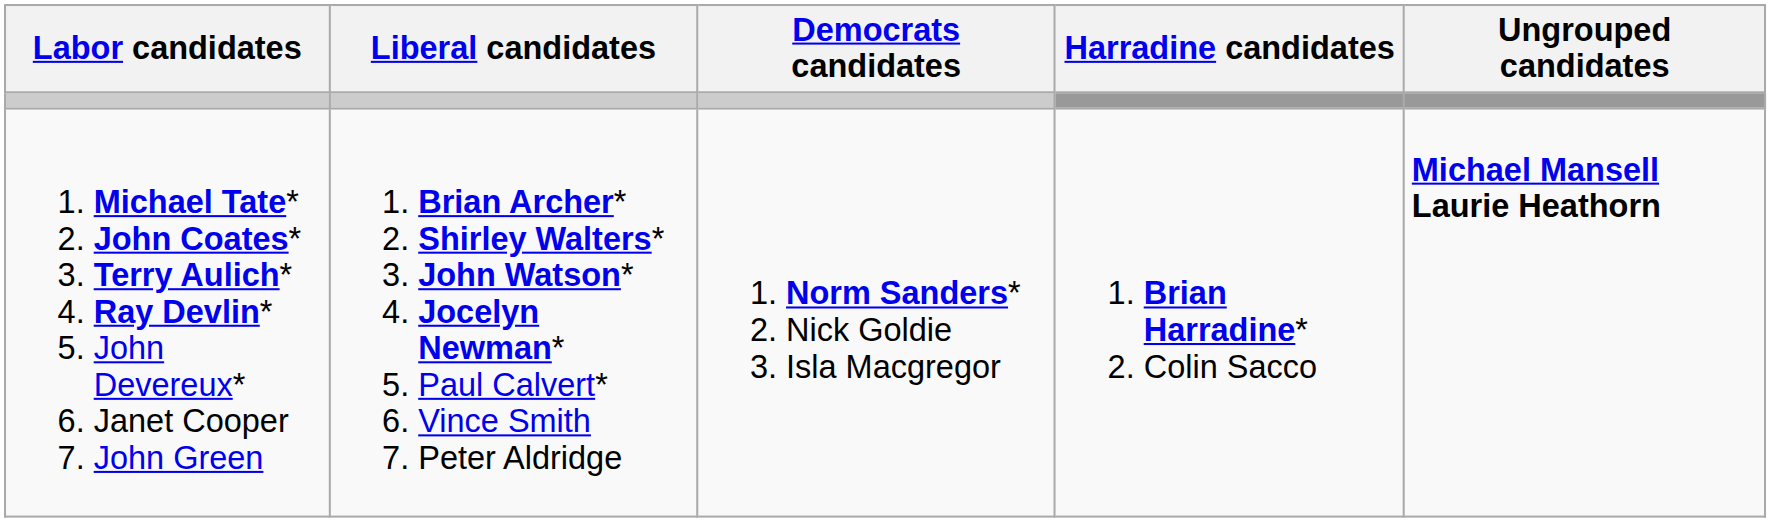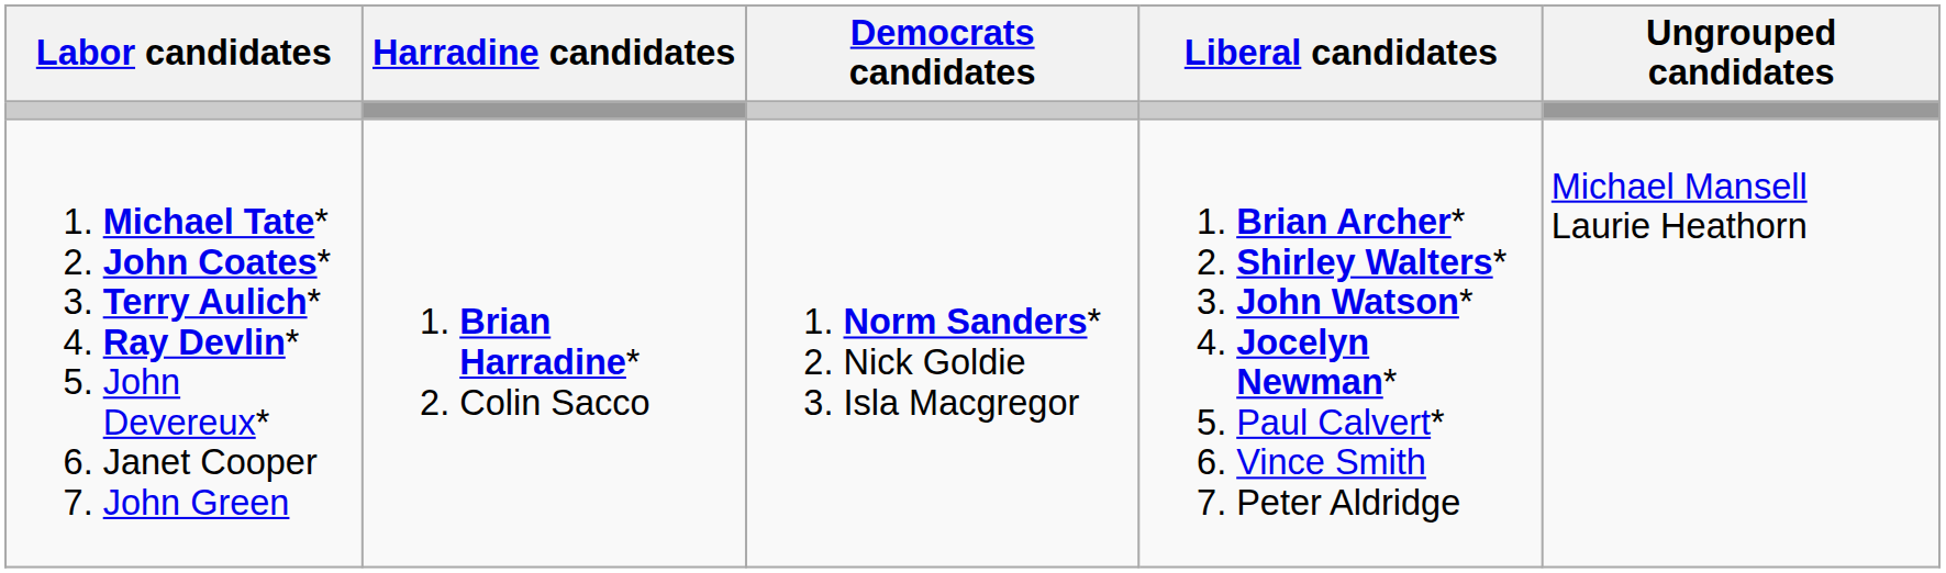columns swapped: Liberal candidates <-> Harradine candidates
row 3 | Ungrouped candidates: bold -> normal
